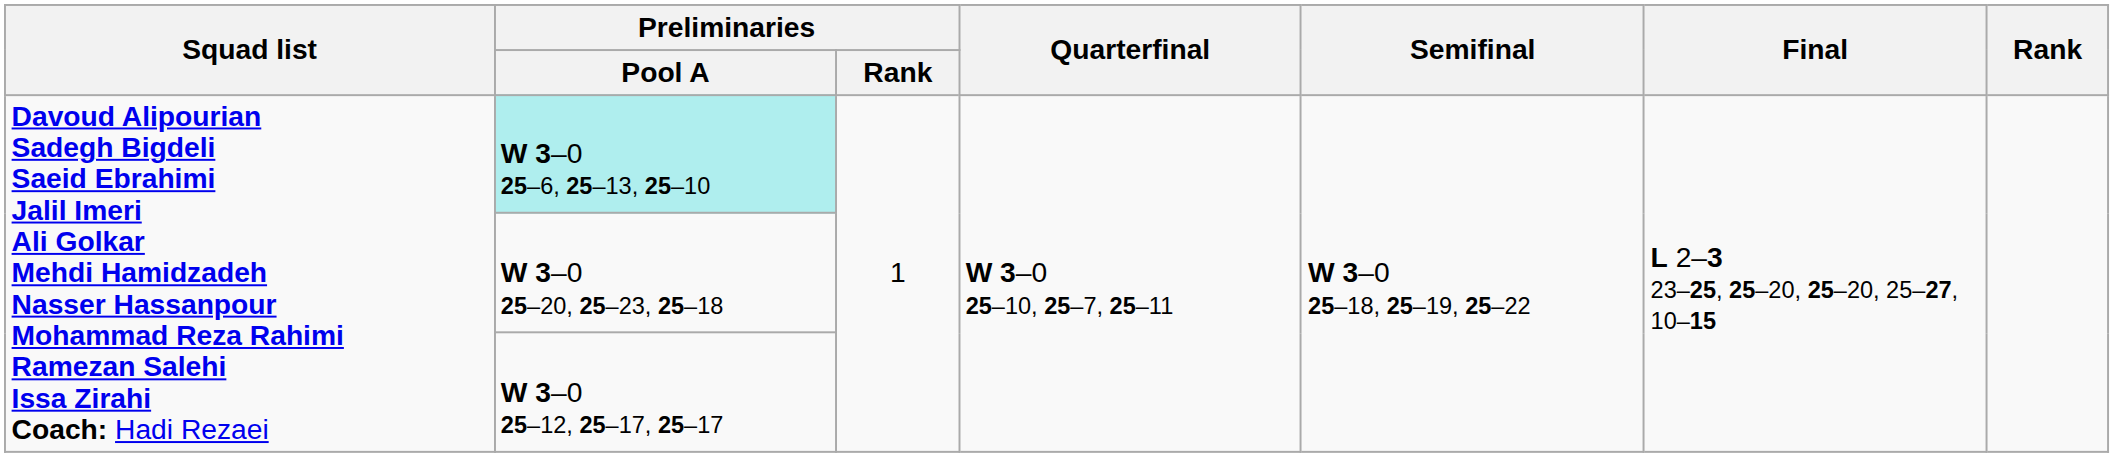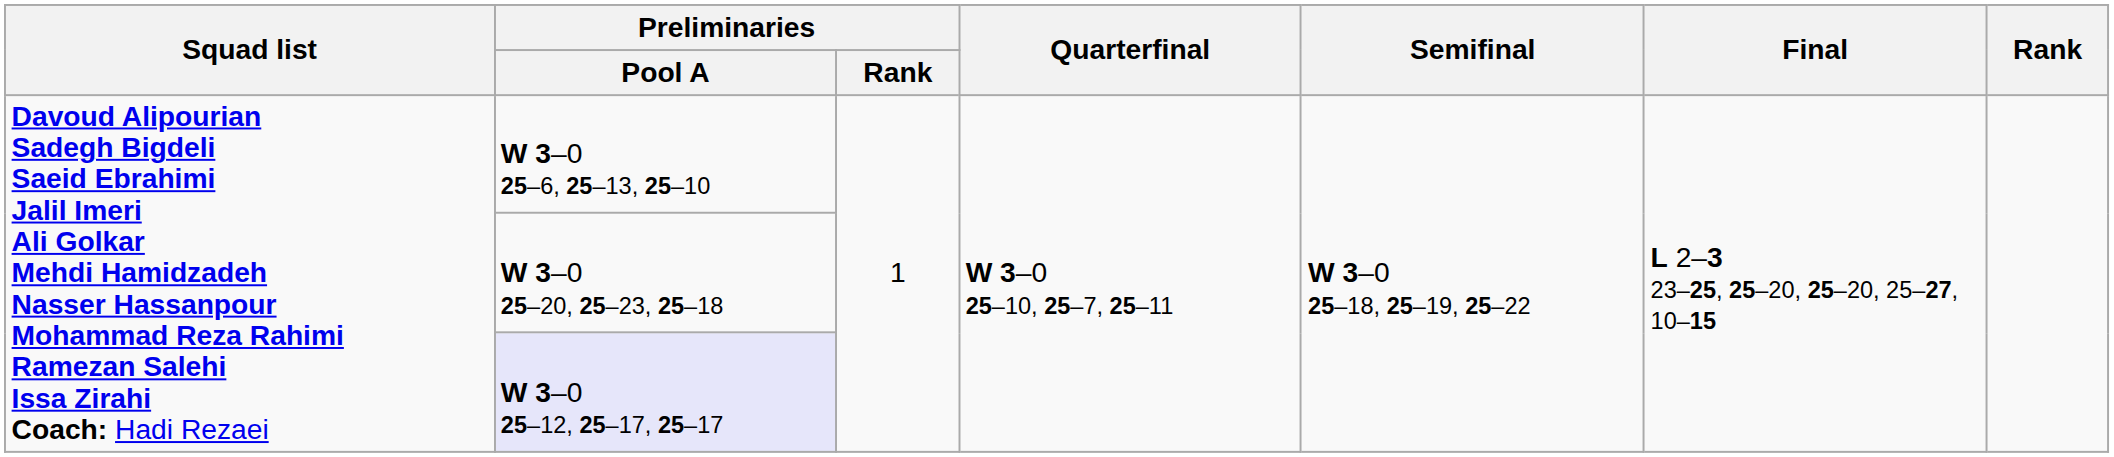W 3–0 25–6, 25–13, 25–10 | Preliminaries / Pool A: paleturquoise background -> no background
W 3–0 25–12, 25–17, 25–17 | Preliminaries / Pool A: no background -> lavender background
